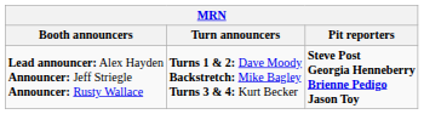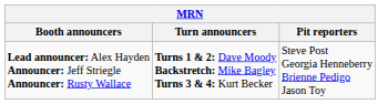row 3 | Pit reporters: bold -> normal
